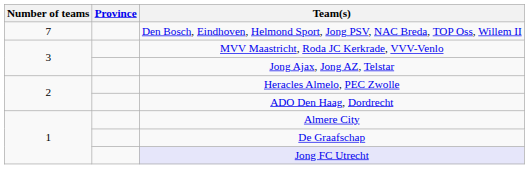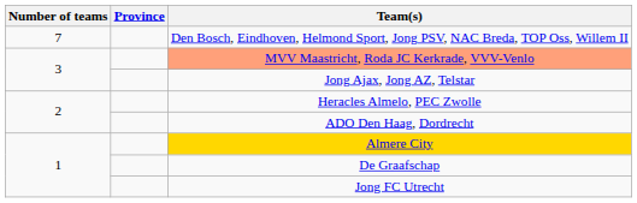MVV Maastricht, Roda JC Kerkrade, VVV-Venlo | Team(s): no background -> lightsalmon background
Almere City | Team(s): no background -> gold background
Jong FC Utrecht | Team(s): lavender background -> no background
